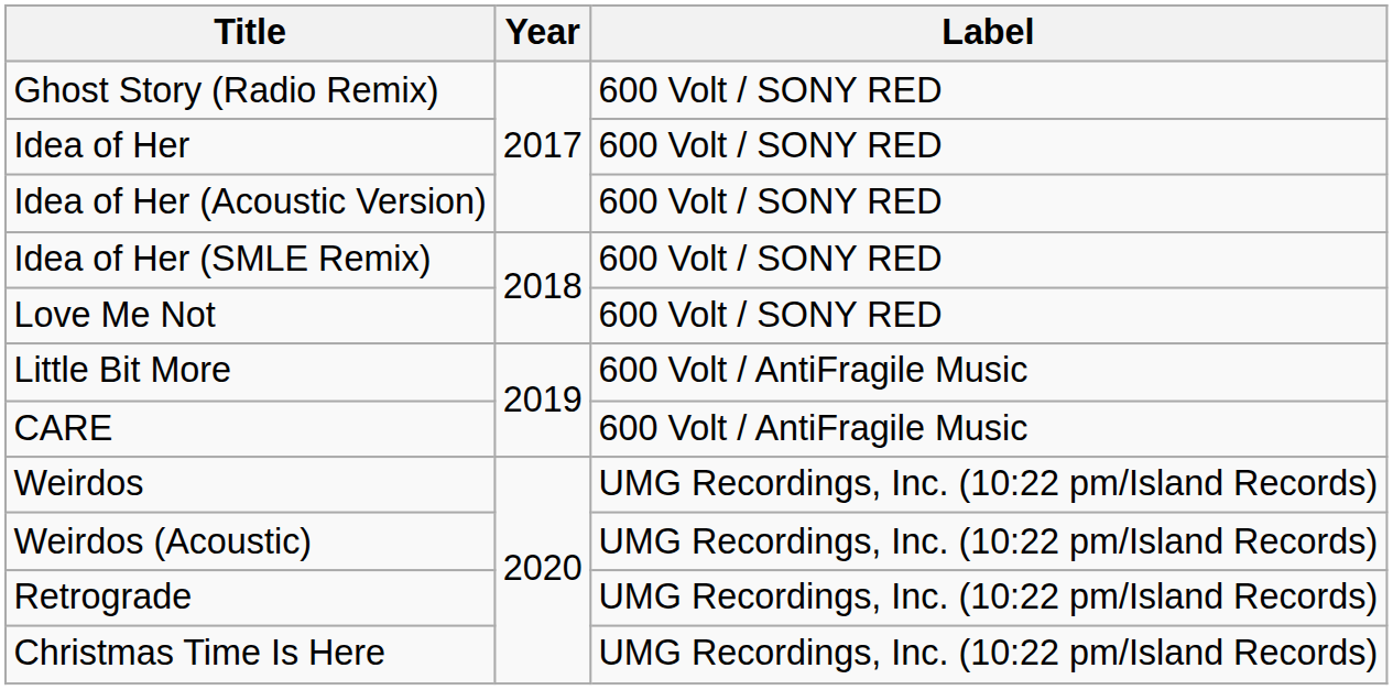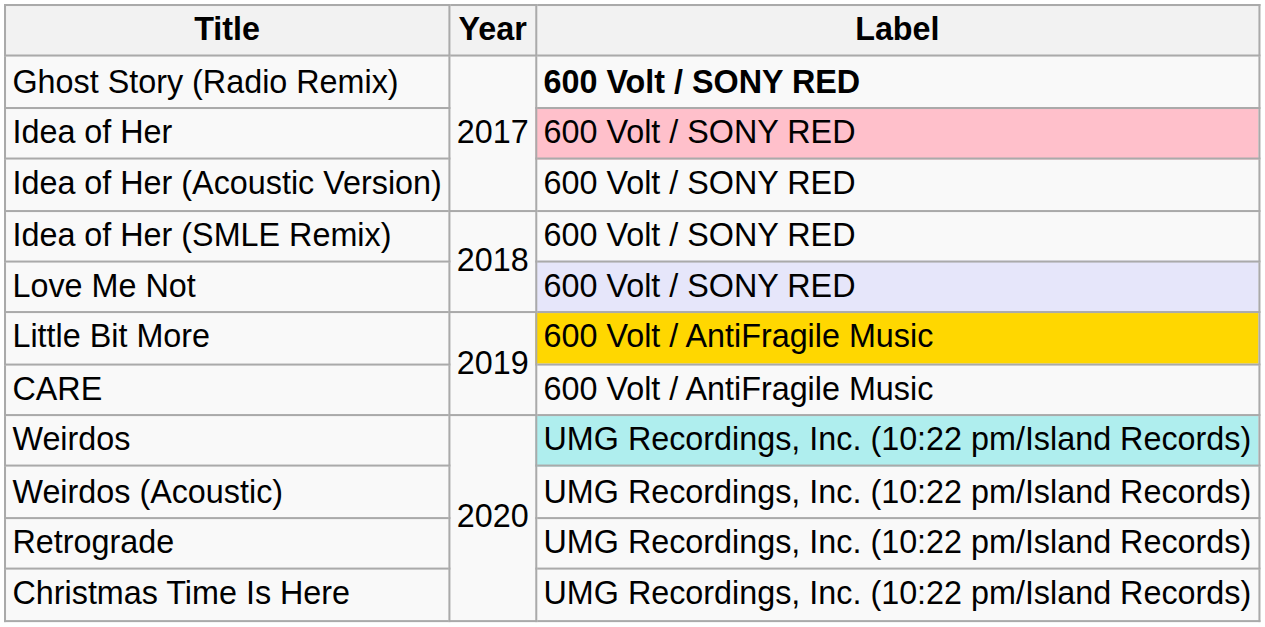Ghost Story (Radio Remix) | Label: normal -> bold
Idea of Her | Label: no background -> pink background
Love Me Not | Label: no background -> lavender background
Little Bit More | Label: no background -> gold background
Weirdos | Label: no background -> paleturquoise background
